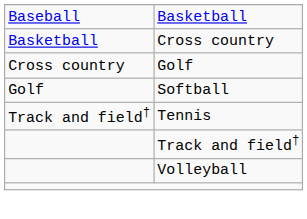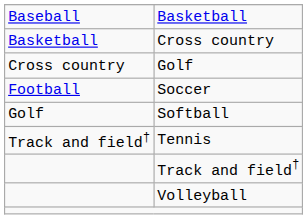+ row: Football | Soccer
